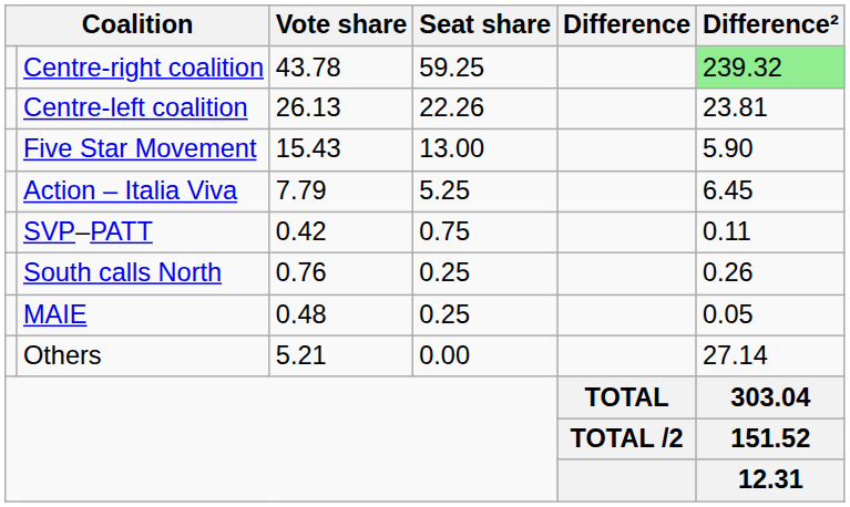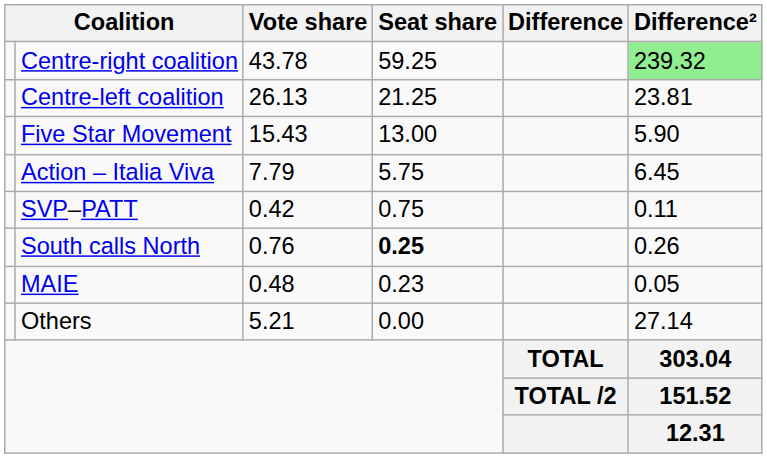Centre-left coalition | Seat share: 22.26 -> 21.25
Action – Italia Viva | Seat share: 5.25 -> 5.75
South calls North | Seat share: normal -> bold
MAIE | Seat share: 0.25 -> 0.23
